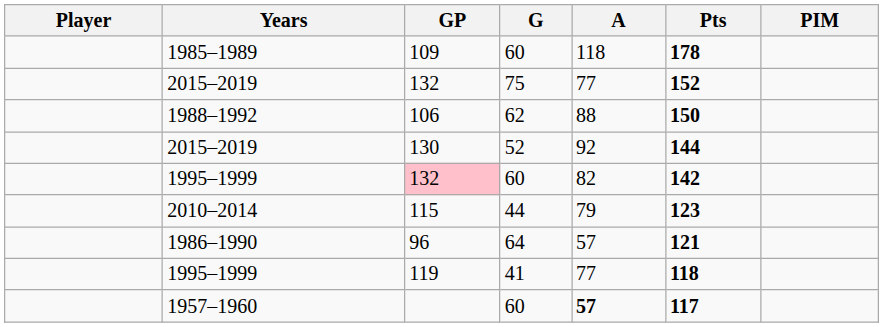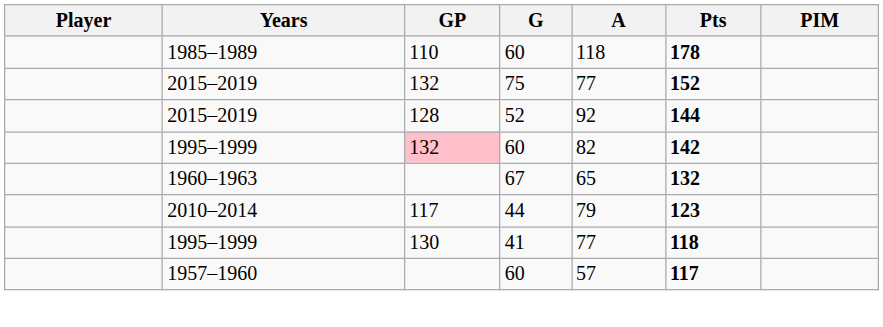1985–1989 | GP: 109 -> 110
- row: 1988–1992 | 106 | 62 | 88 | 150
2015–2019 / 52 | GP: 130 -> 128
+ row: 1960–1963 | 67 | 65 | 132
2010–2014 | GP: 115 -> 117
- row: 1986–1990 | 96 | 64 | 57 | 121
1995–1999 / 41 | GP: 119 -> 130
1957–1960 | A: bold -> normal
